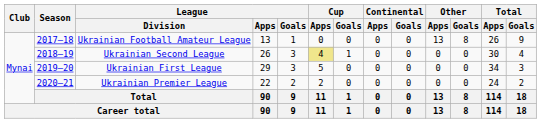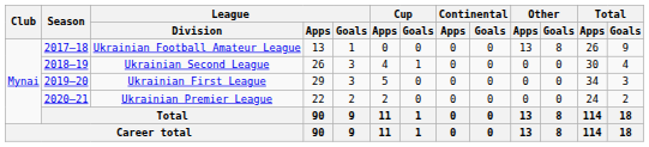Ukrainian Second League | Cup / Apps: khaki background -> no background
